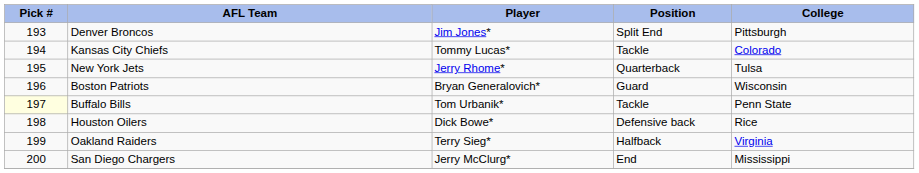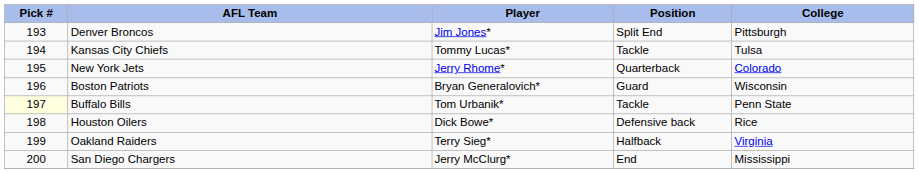Kansas City Chiefs | College: Colorado -> Tulsa
New York Jets | College: Tulsa -> Colorado
